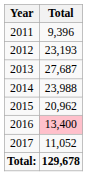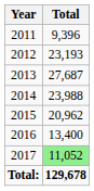2016 | Total: pink background -> no background
2017 | Total: no background -> lightgreen background
